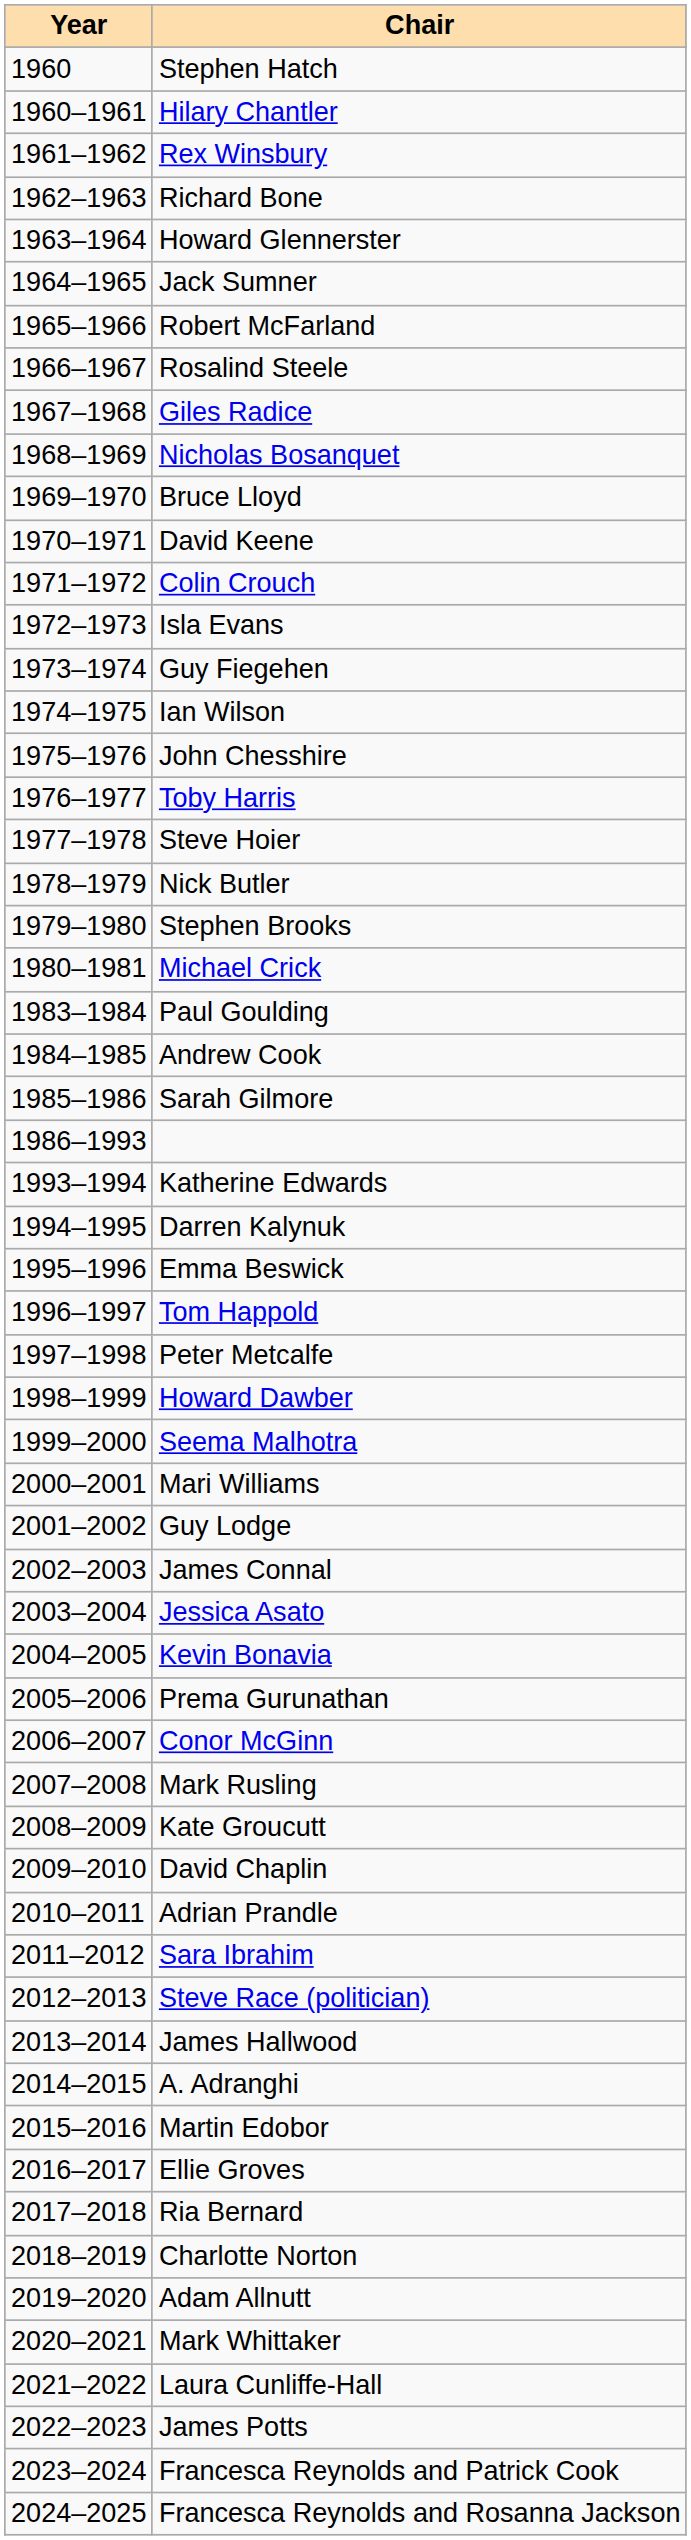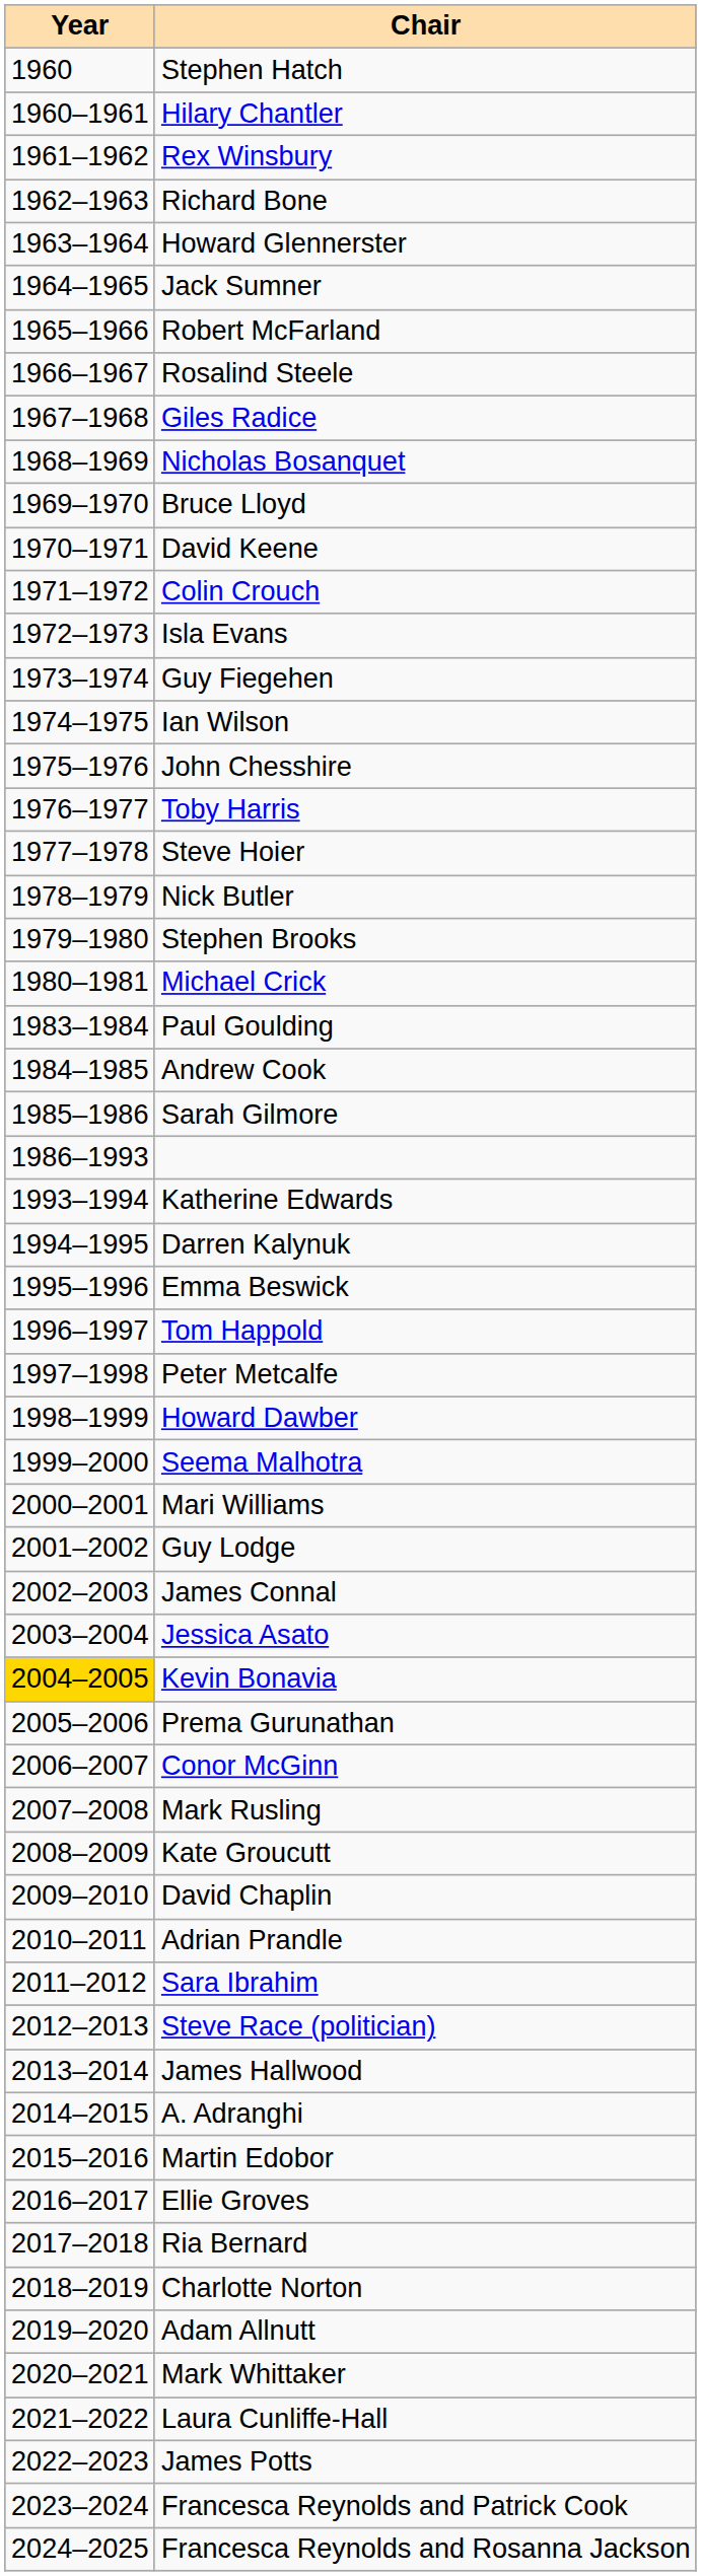Kevin Bonavia | Year: no background -> gold background
